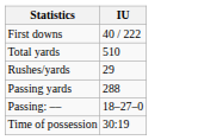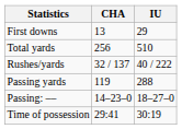+ column: CHA | 13 | 256 | 32 / 137 | 119 | 14–23–0 | 29:41
First downs | IU: 40 / 222 -> 29
Rushes/yards | IU: 29 -> 40 / 222
